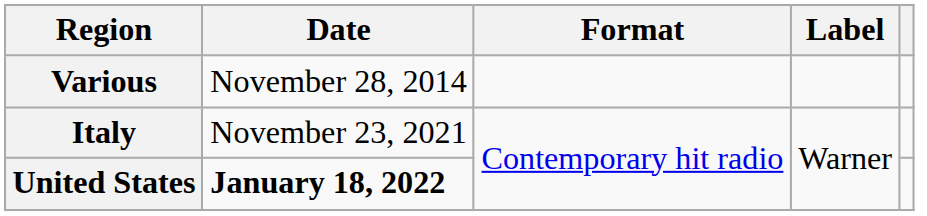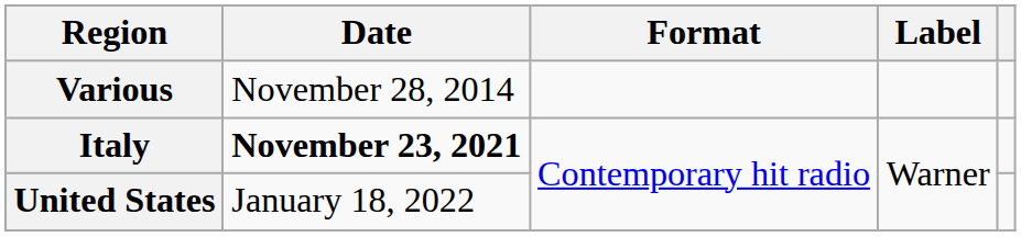Italy | Date: normal -> bold
United States | Date: bold -> normal
